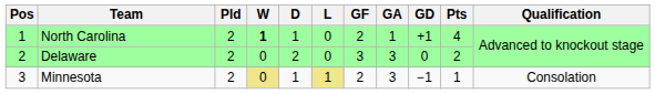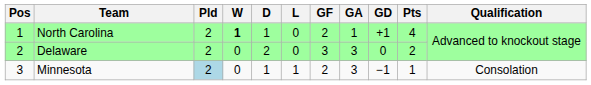Minnesota | Pld: no background -> lightblue background
Minnesota | W: khaki background -> no background
Minnesota | L: khaki background -> no background
